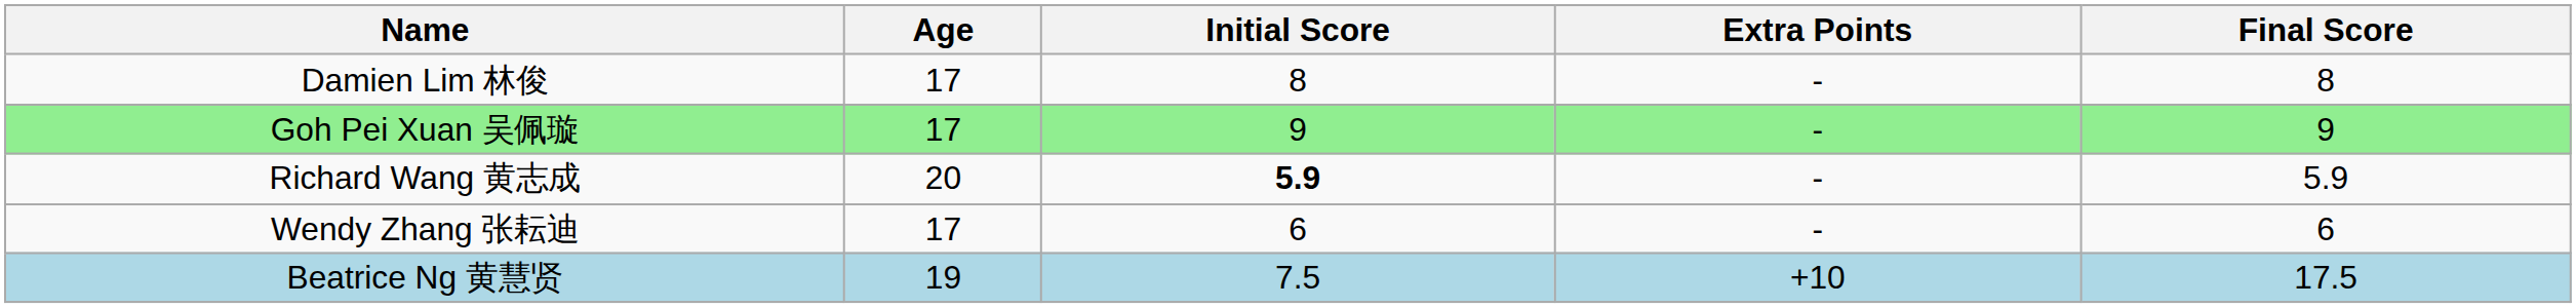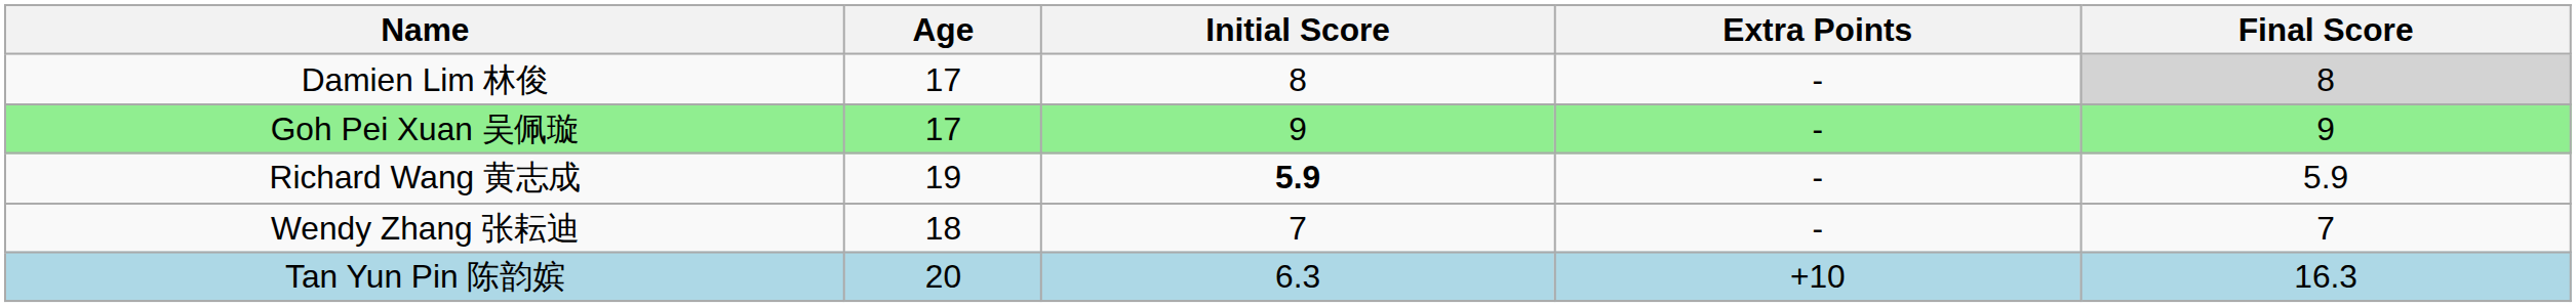Damien Lim 林俊 | Final Score: no background -> lightgrey background
Richard Wang 黄志成 | Age: 20 -> 19
Wendy Zhang 张耘迪 | Age: 17 -> 18
Wendy Zhang 张耘迪 | Initial Score: 6 -> 7
Wendy Zhang 张耘迪 | Final Score: 6 -> 7
+ row: Tan Yun Pin 陈韵嫔 | 20 | 6.3 | +10 | 16.3
- row: Beatrice Ng 黄慧贤 | 19 | 7.5 | +10 | 17.5
